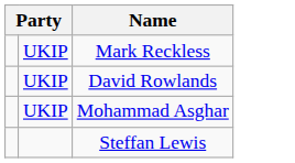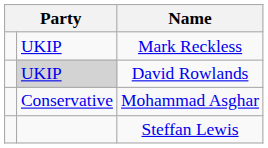David Rowlands | column 2: no background -> lightgrey background
Mohammad Asghar | column 2: UKIP -> Conservative
